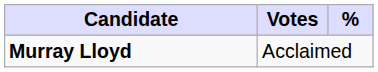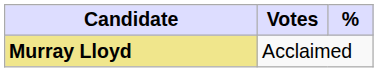Murray Lloyd | Candidate: no background -> khaki background
